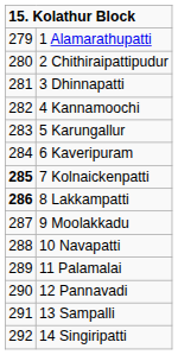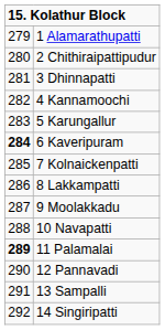6 Kaveripuram | column 1: normal -> bold
7 Kolnaickenpatti | column 1: bold -> normal
8 Lakkampatti | column 1: bold -> normal
11 Palamalai | column 1: normal -> bold
